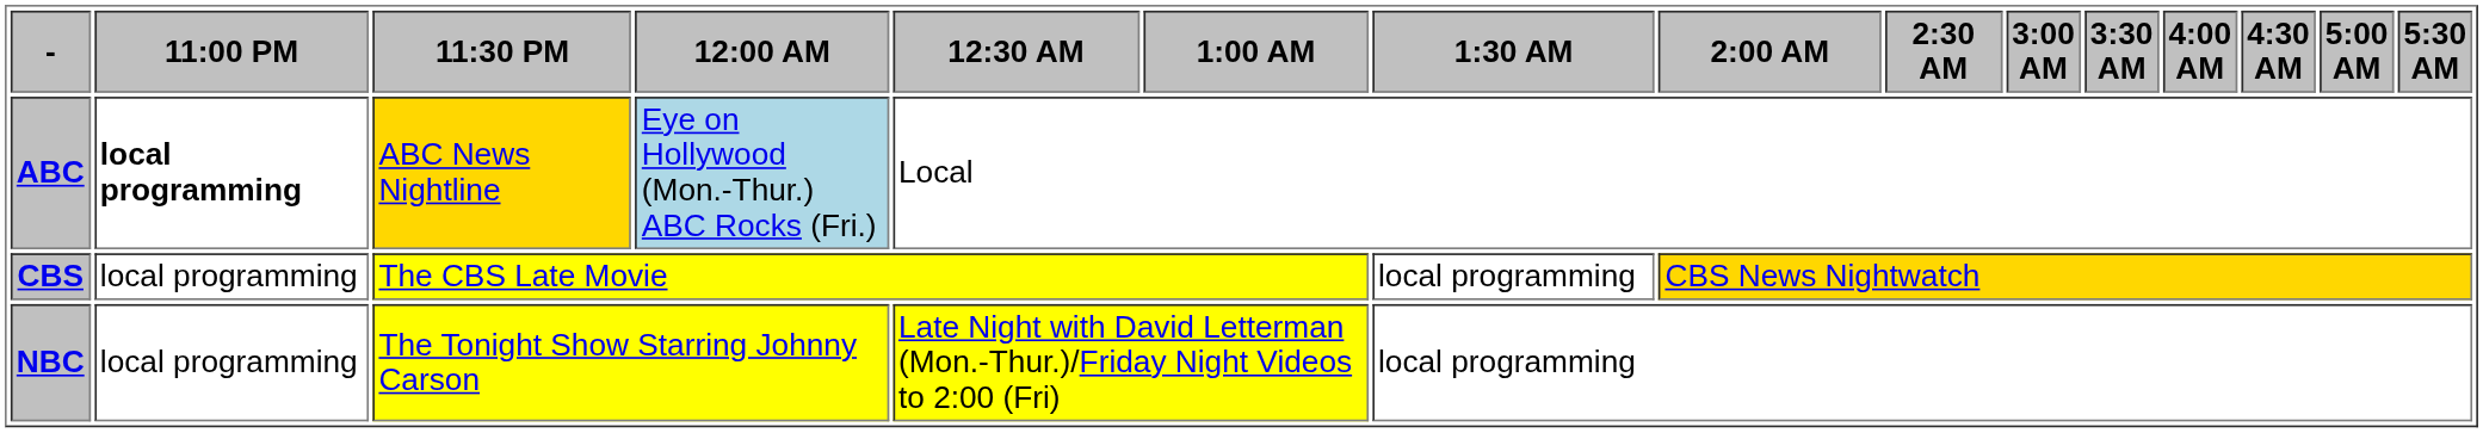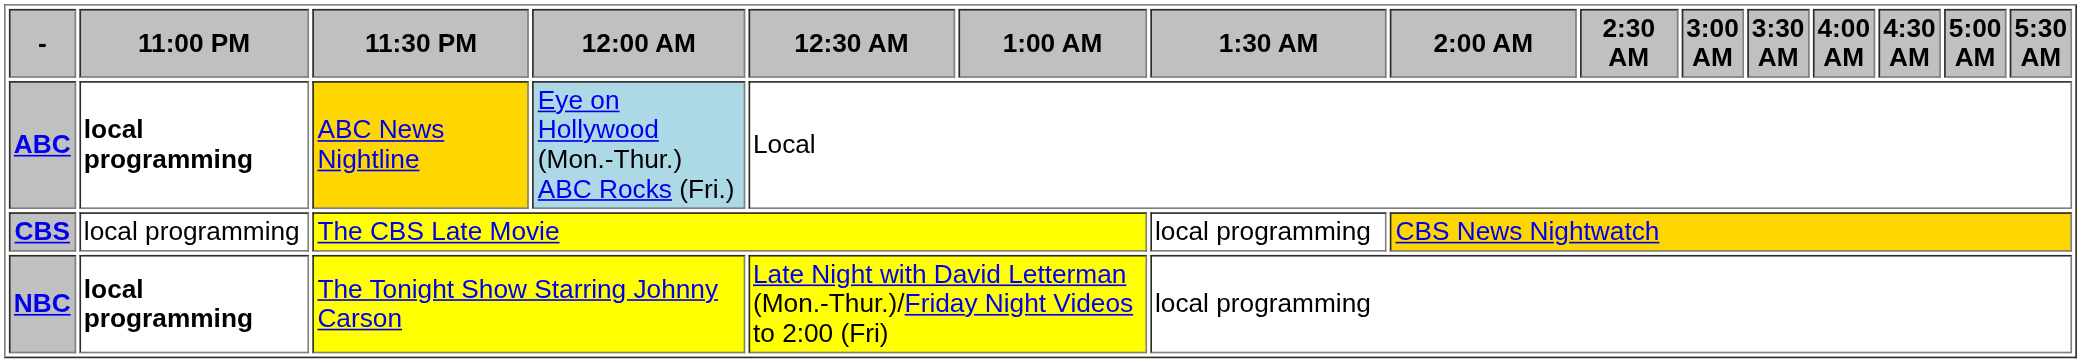NBC | 11:00 PM: normal -> bold
